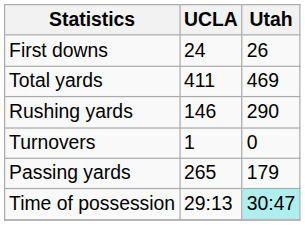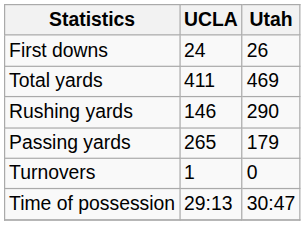rows swapped: Passing yards <-> Turnovers
Time of possession | Utah: paleturquoise background -> no background
